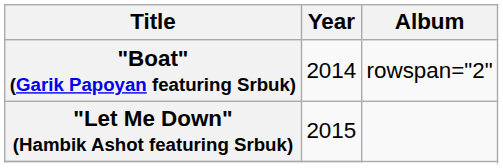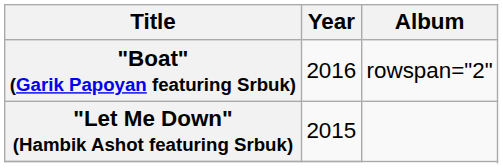"Boat" (Garik Papoyan featuring Srbuk) | Year: 2014 -> 2016
